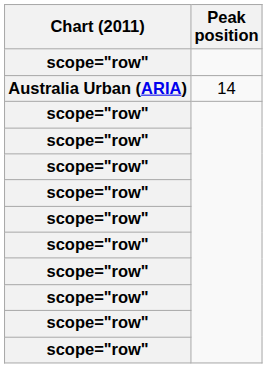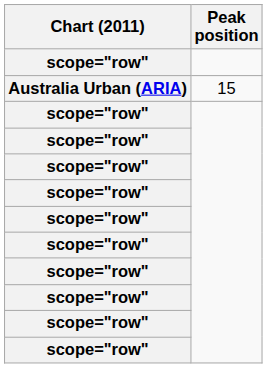Australia Urban (ARIA) | Peak position: 14 -> 15
